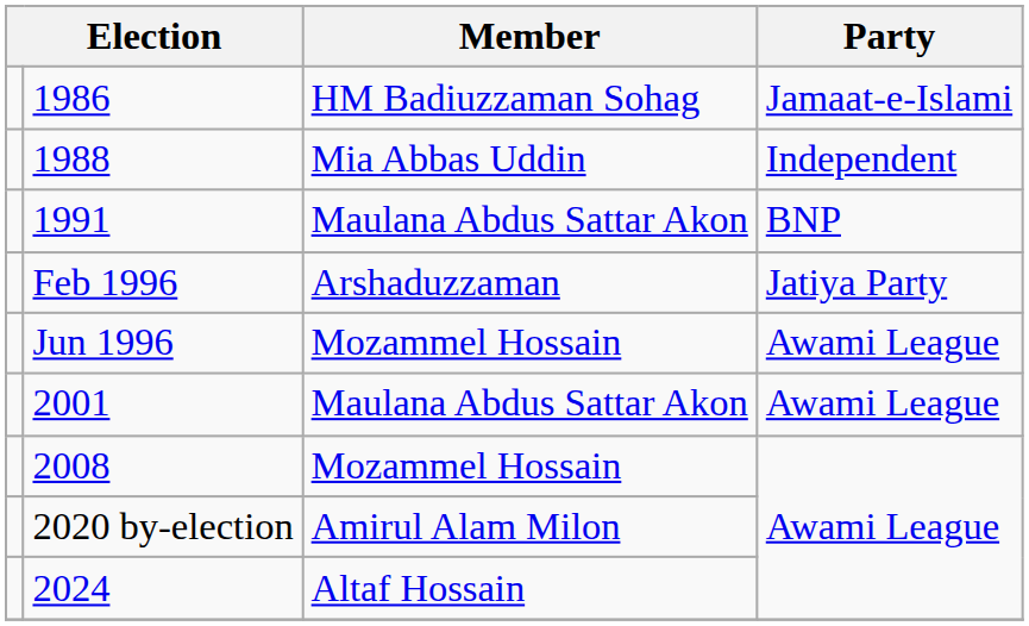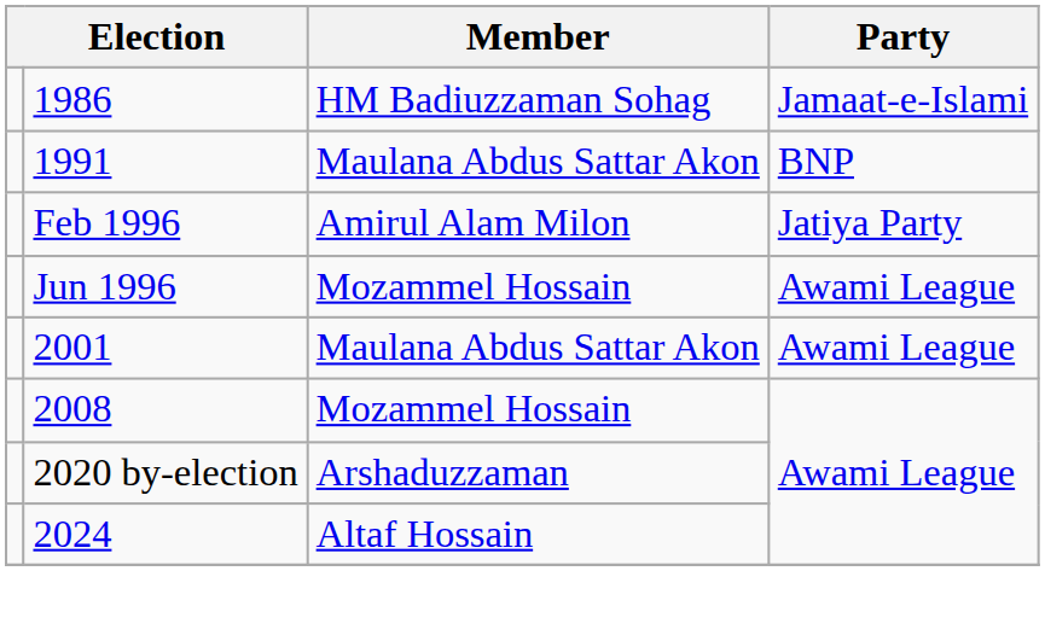- row: 1988 | Mia Abbas Uddin | Independent
Feb 1996 | Member: Arshaduzzaman -> Amirul Alam Milon
2020 by-election | Member: Amirul Alam Milon -> Arshaduzzaman
